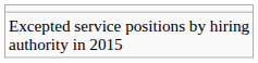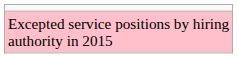row 2 | column 1: no background -> pink background
